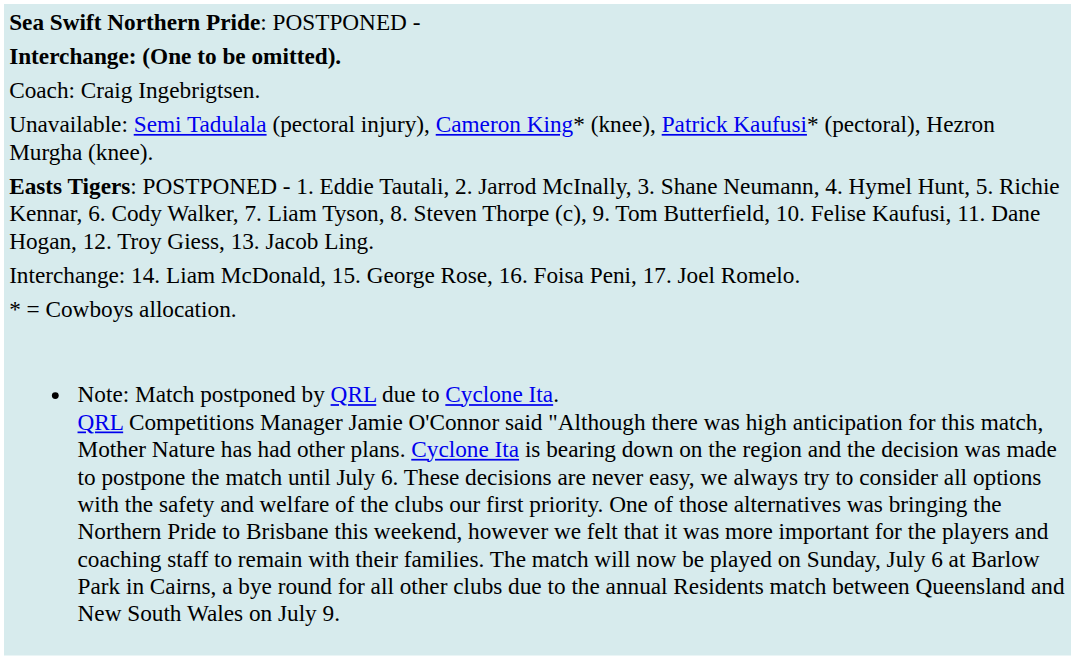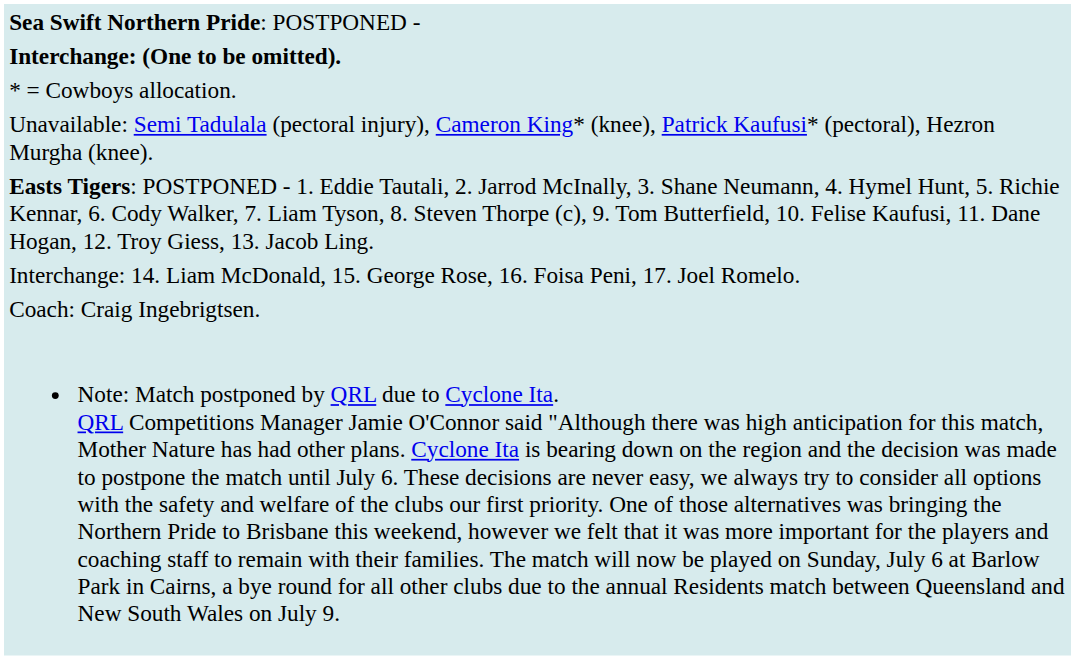row 3 | column 1: Coach: Craig Ingebrigtsen. -> * = Cowboys allocation.
row 7 | column 1: * = Cowboys allocation. -> Coach: Craig Ingebrigtsen.
